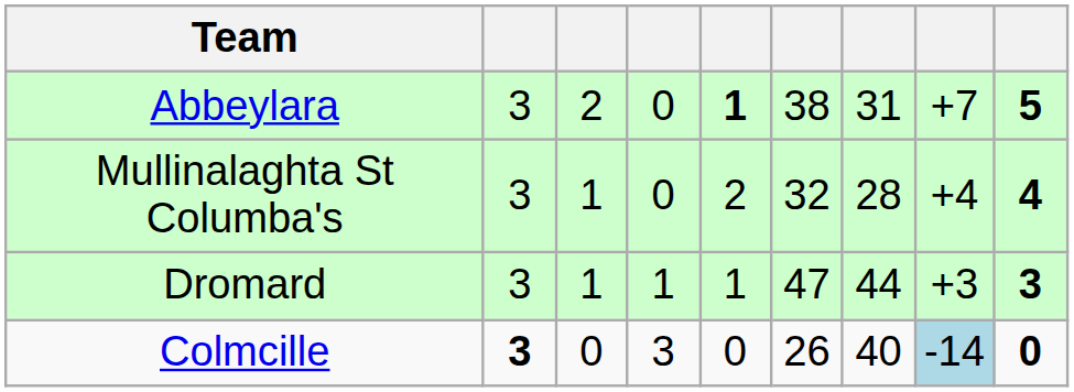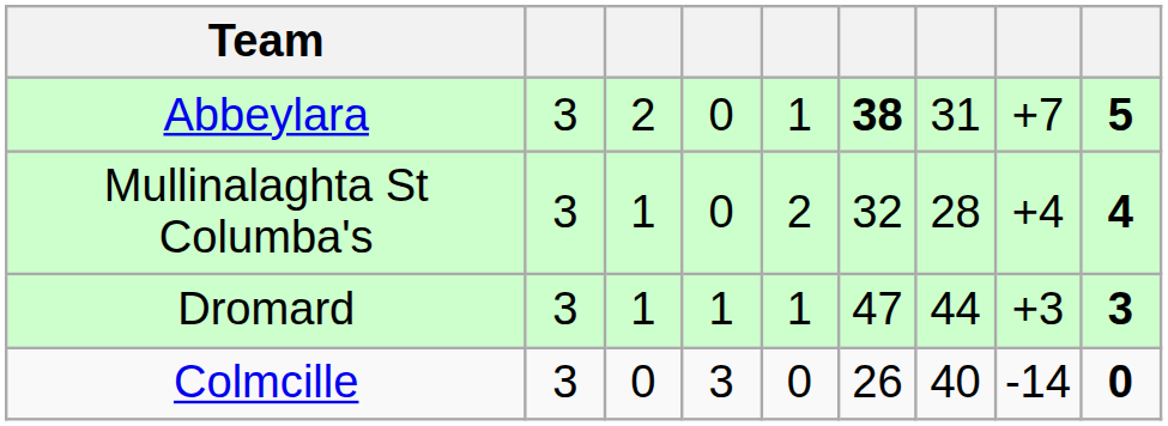Abbeylara | column 5: bold -> normal
Abbeylara | column 6: normal -> bold
Colmcille | column 2: bold -> normal
Colmcille | column 8: lightblue background -> no background
